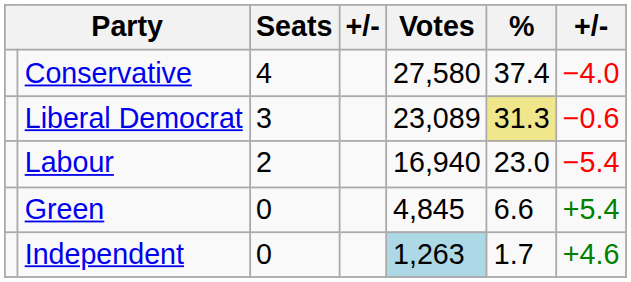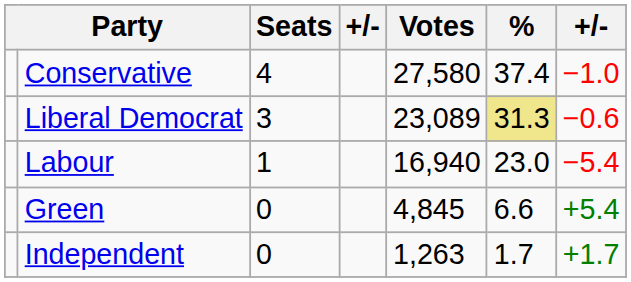Conservative | column 7: −4.0 -> −1.0
Labour | Seats: 2 -> 1
Independent | Votes: lightblue background -> no background
Independent | column 7: +4.6 -> +1.7
